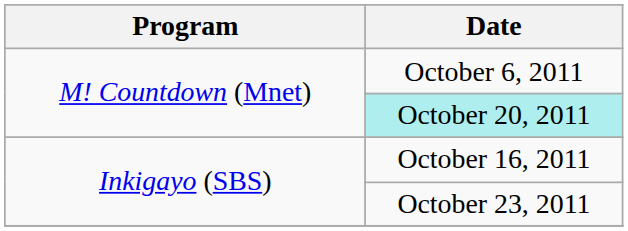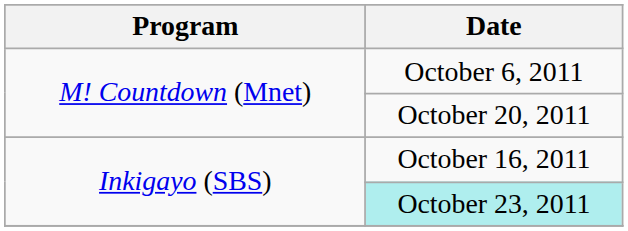October 20, 2011 | Date: paleturquoise background -> no background
October 23, 2011 | Date: no background -> paleturquoise background
